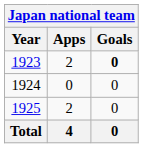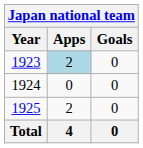1923 | Apps: no background -> lightblue background
1923 | Goals: bold -> normal
